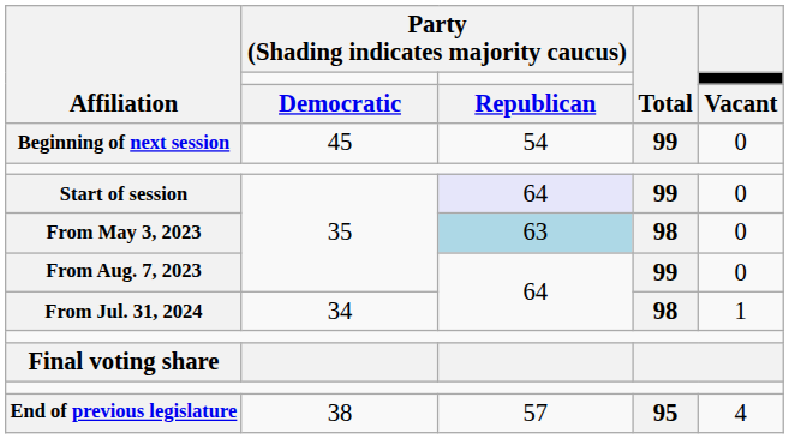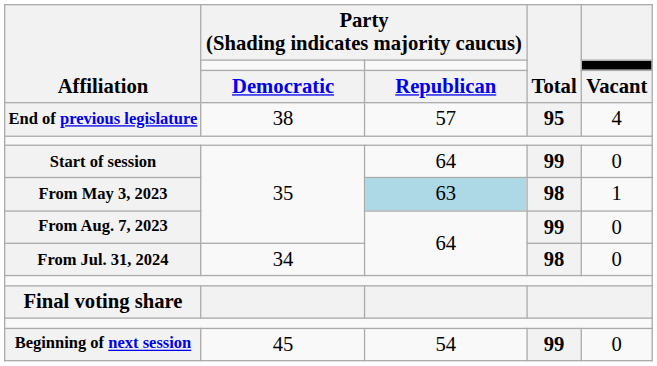rows swapped: End of previous legislature <-> Beginning of next session
Start of session | column 3: lavender background -> no background
From May 3, 2023 | column 5: 0 -> 1
From Jul. 31, 2024 | column 5: 1 -> 0
